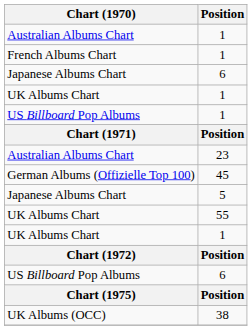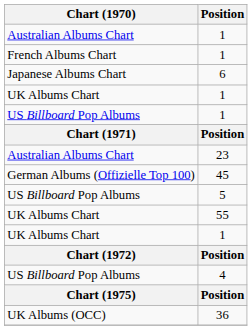row 10 | Chart (1970): Japanese Albums Chart -> US Billboard Pop Albums
row 14 | Position: 6 -> 4
row 16 | Position: 38 -> 36
